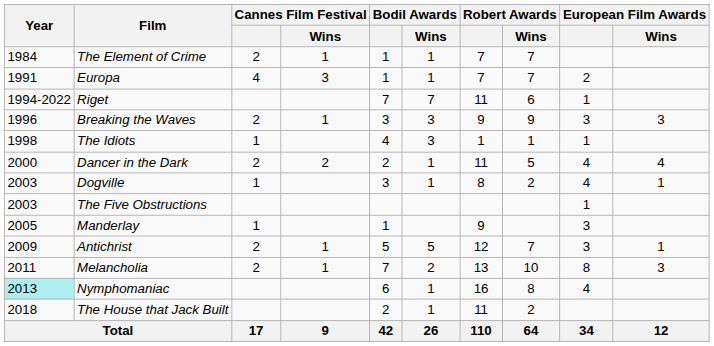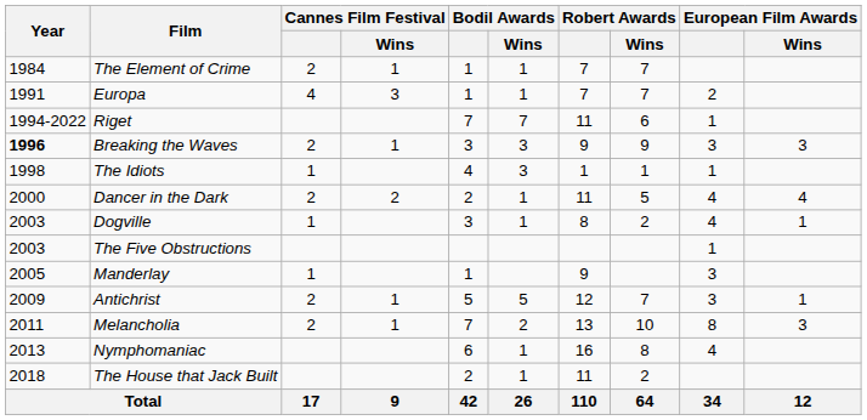Breaking the Waves | Year: normal -> bold
Nymphomaniac | Year: paleturquoise background -> no background
